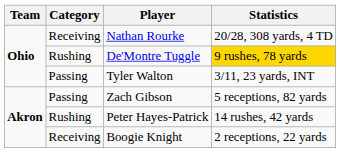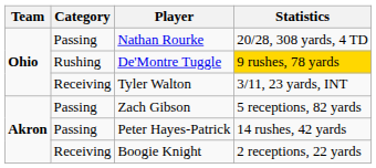Nathan Rourke | Category: Receiving -> Passing
Tyler Walton | Category: Passing -> Receiving
Peter Hayes-Patrick | Category: Rushing -> Passing
